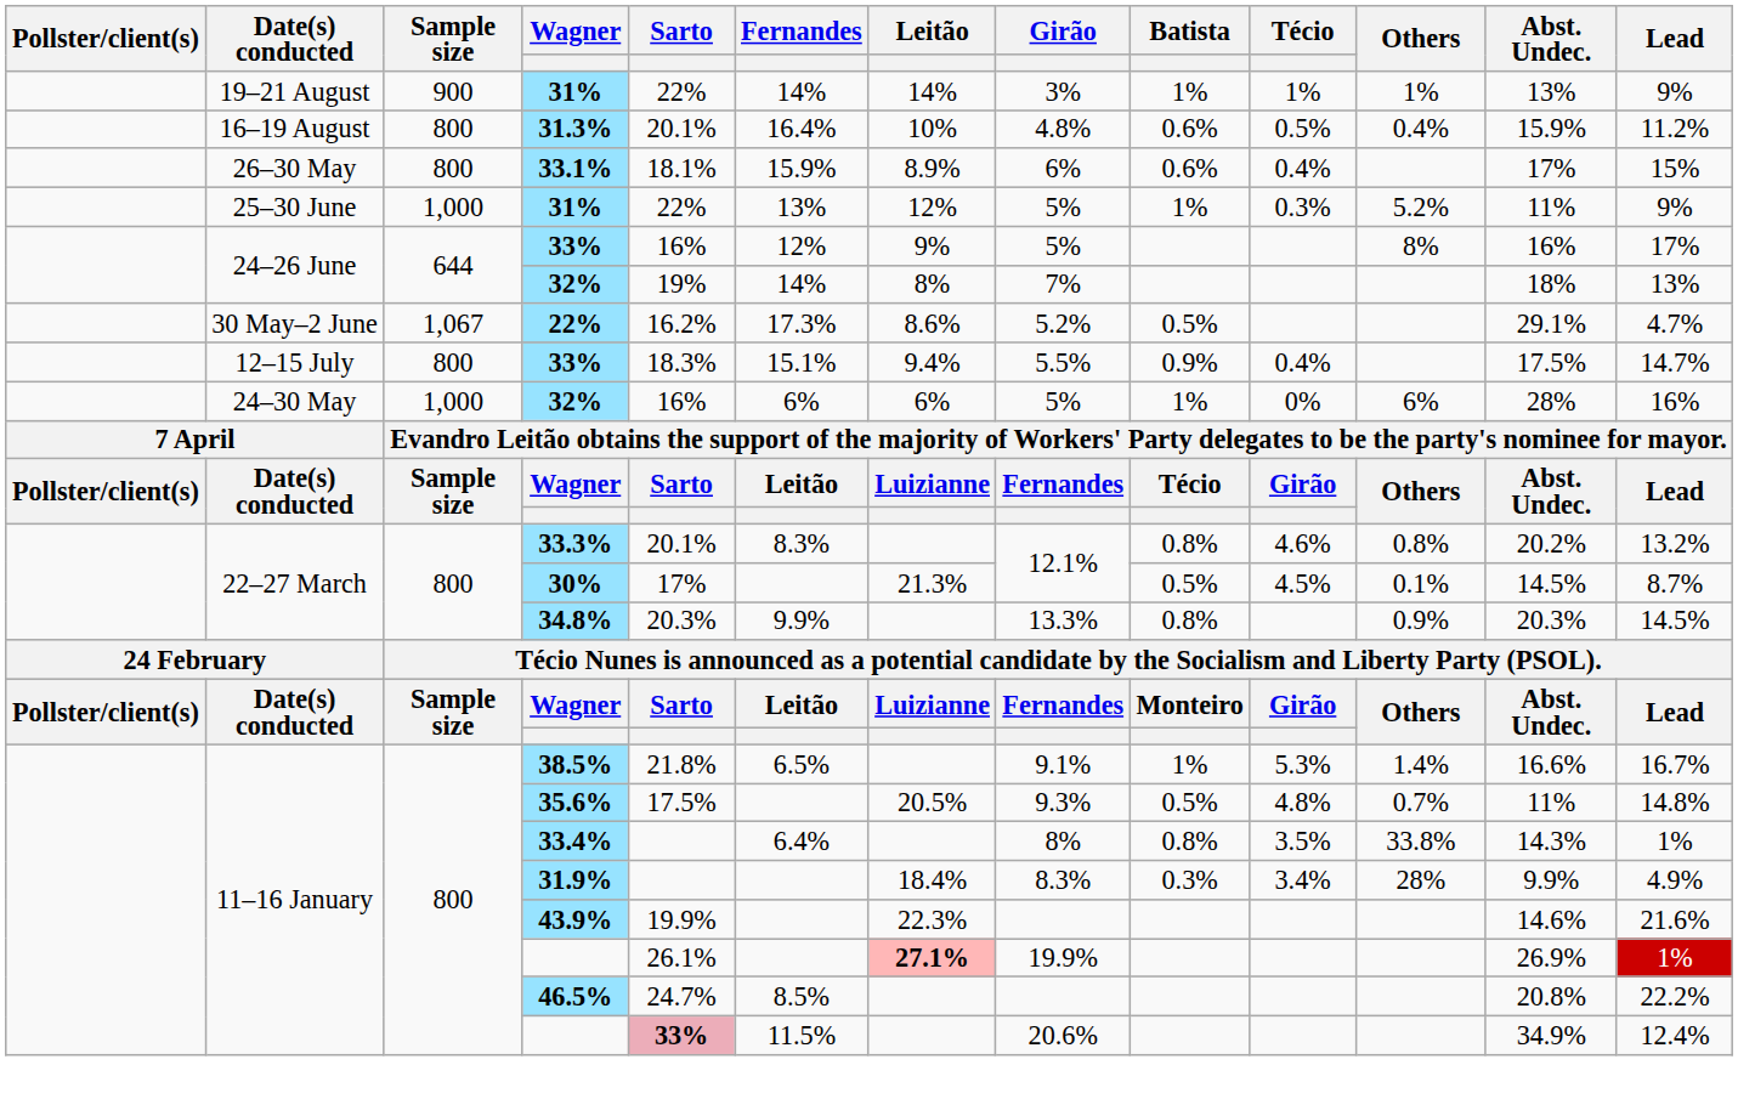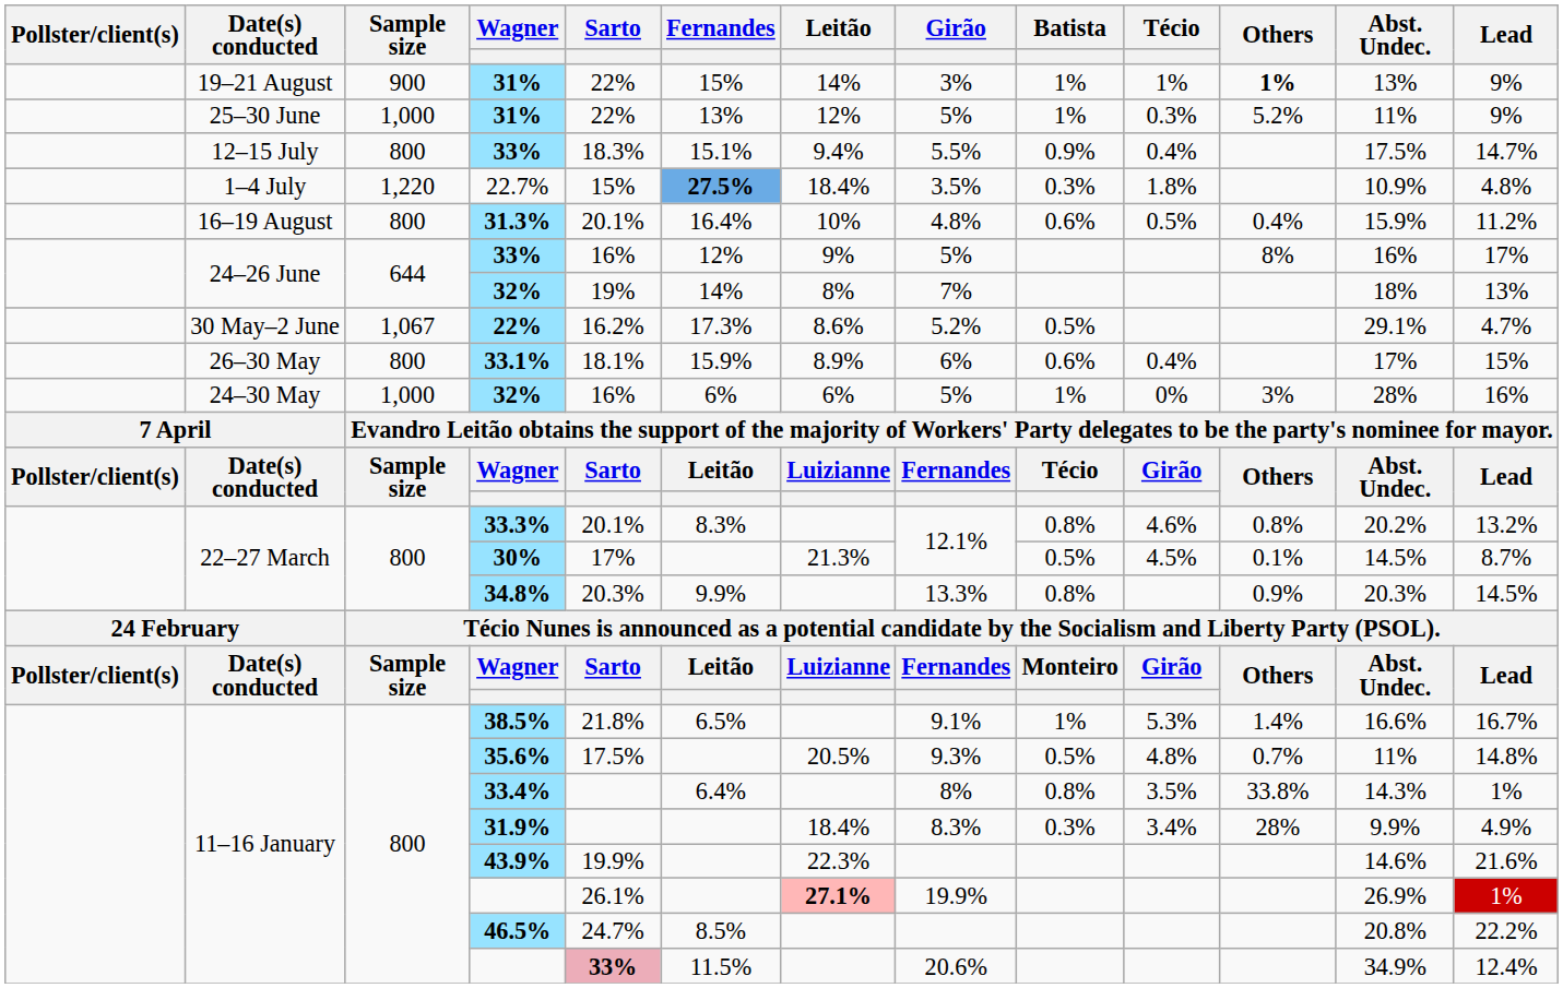19–21 August / 31% | Fernandes: 14% -> 15%
19–21 August / 31% | Others: normal -> bold
rows swapped: 31.3% <-> 25–30 June / 31%
rows swapped: 12–15 July / 33% <-> 33.1%
+ row: 1–4 July | 1,220 | 22.7% | 15% | 27.5% | 18.4% | 3.5% | 0.3% | 1.8% | 10.9% | 4.8%
24–30 May / 32% | Others: 6% -> 3%
